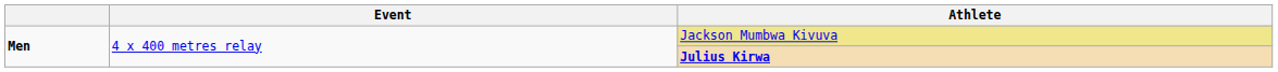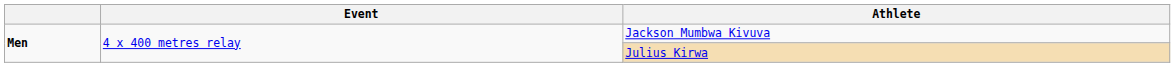Jackson Mumbwa Kivuva | Athlete: khaki background -> no background
Julius Kirwa | Athlete: bold -> normal
